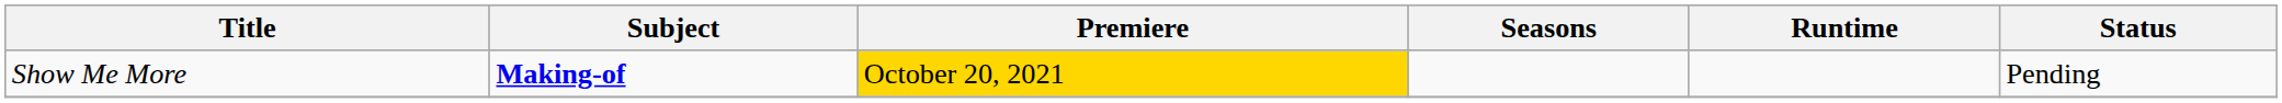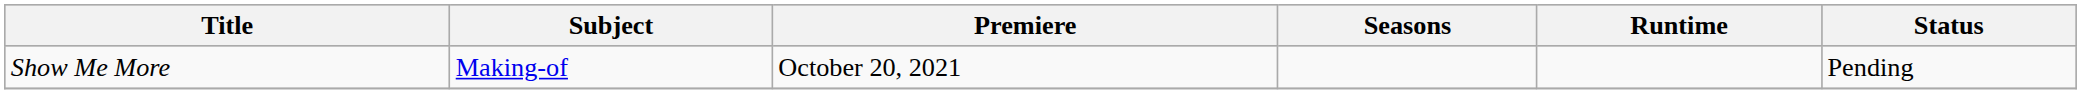Show Me More | Subject: bold -> normal
Show Me More | Premiere: gold background -> no background
